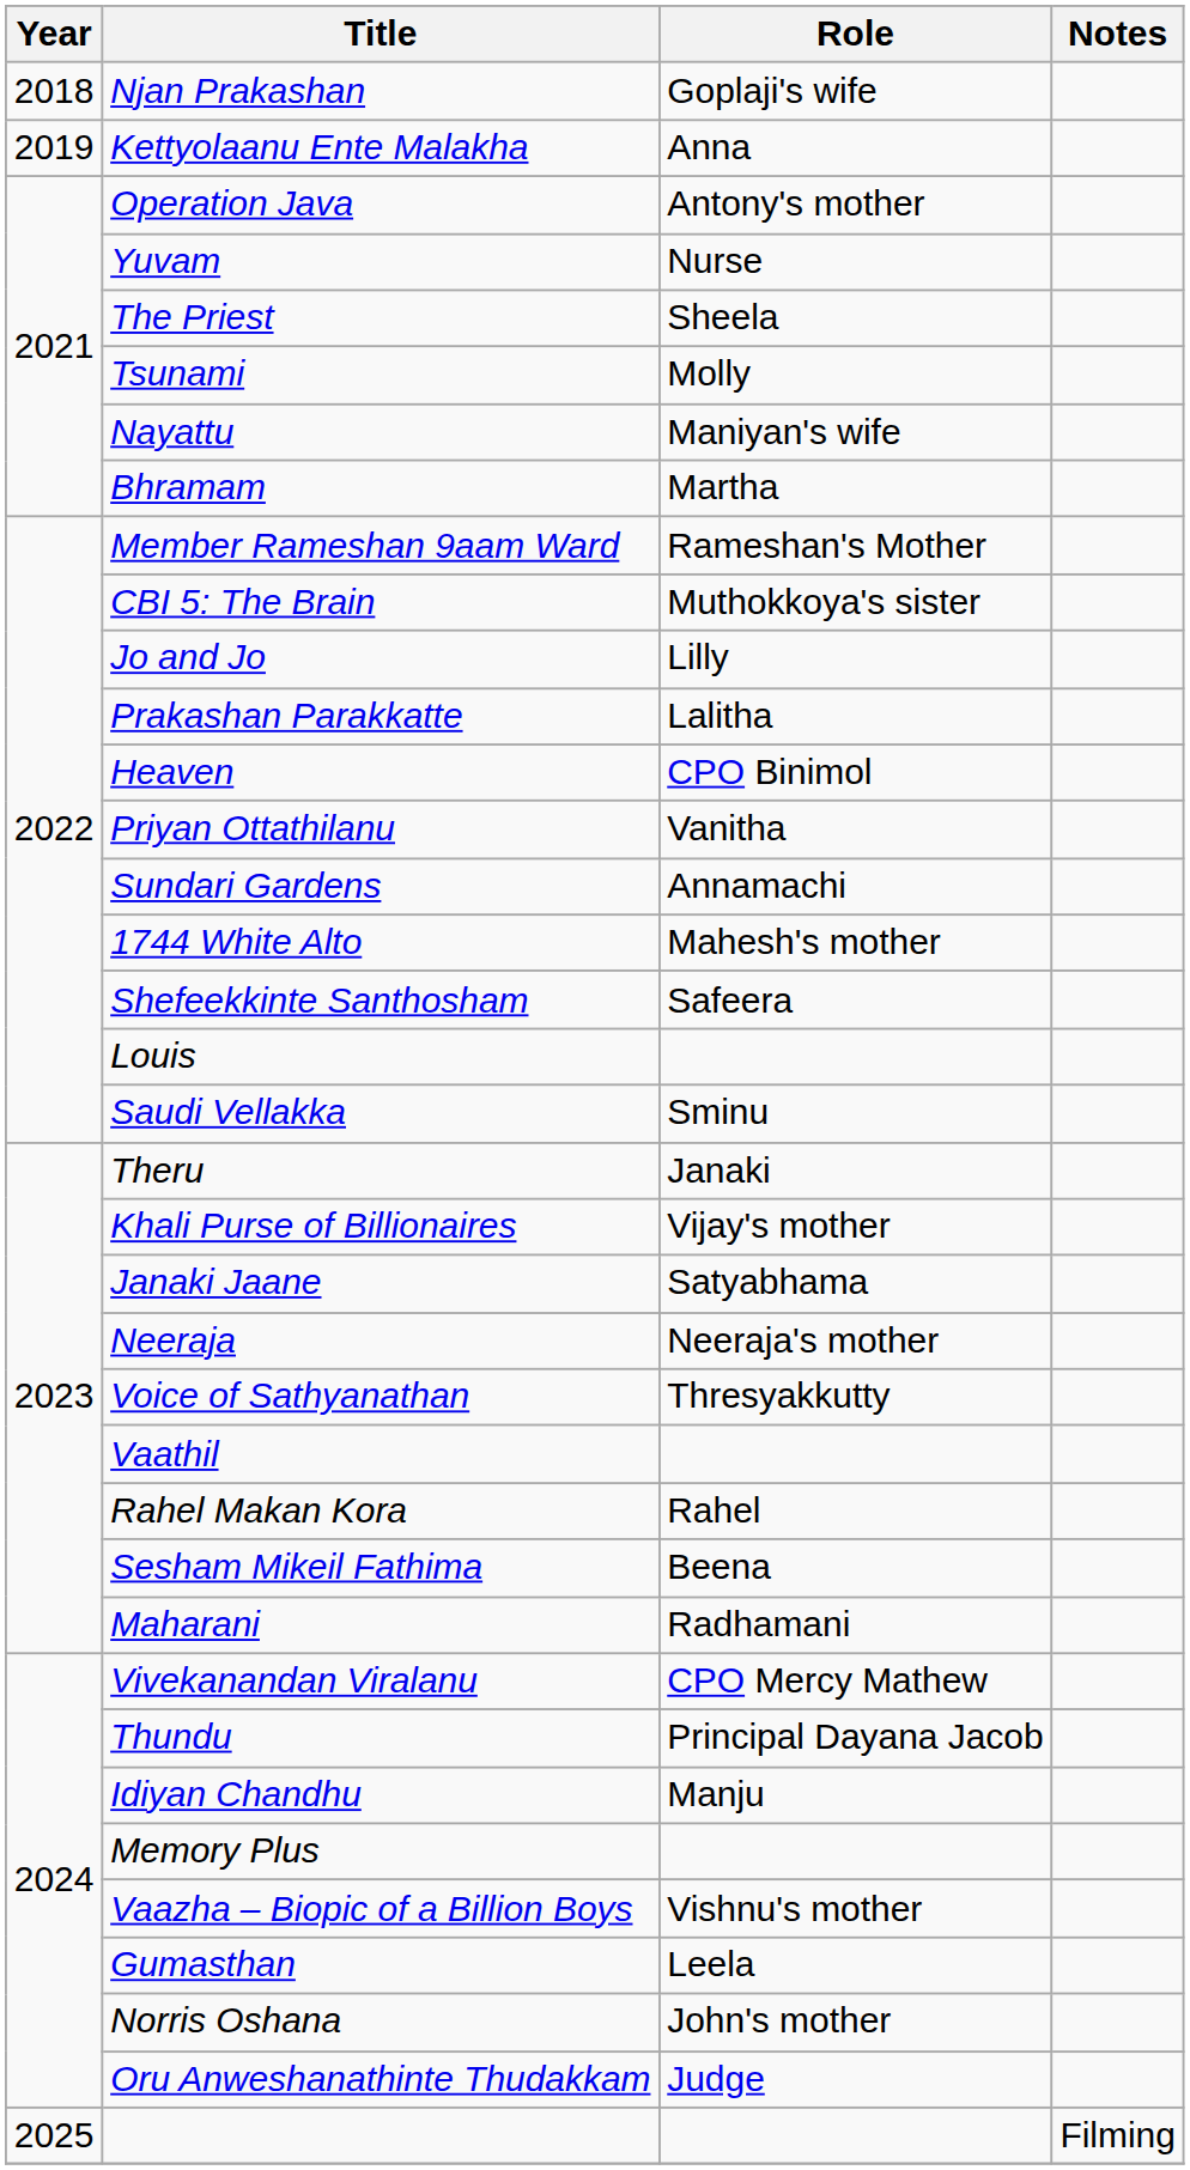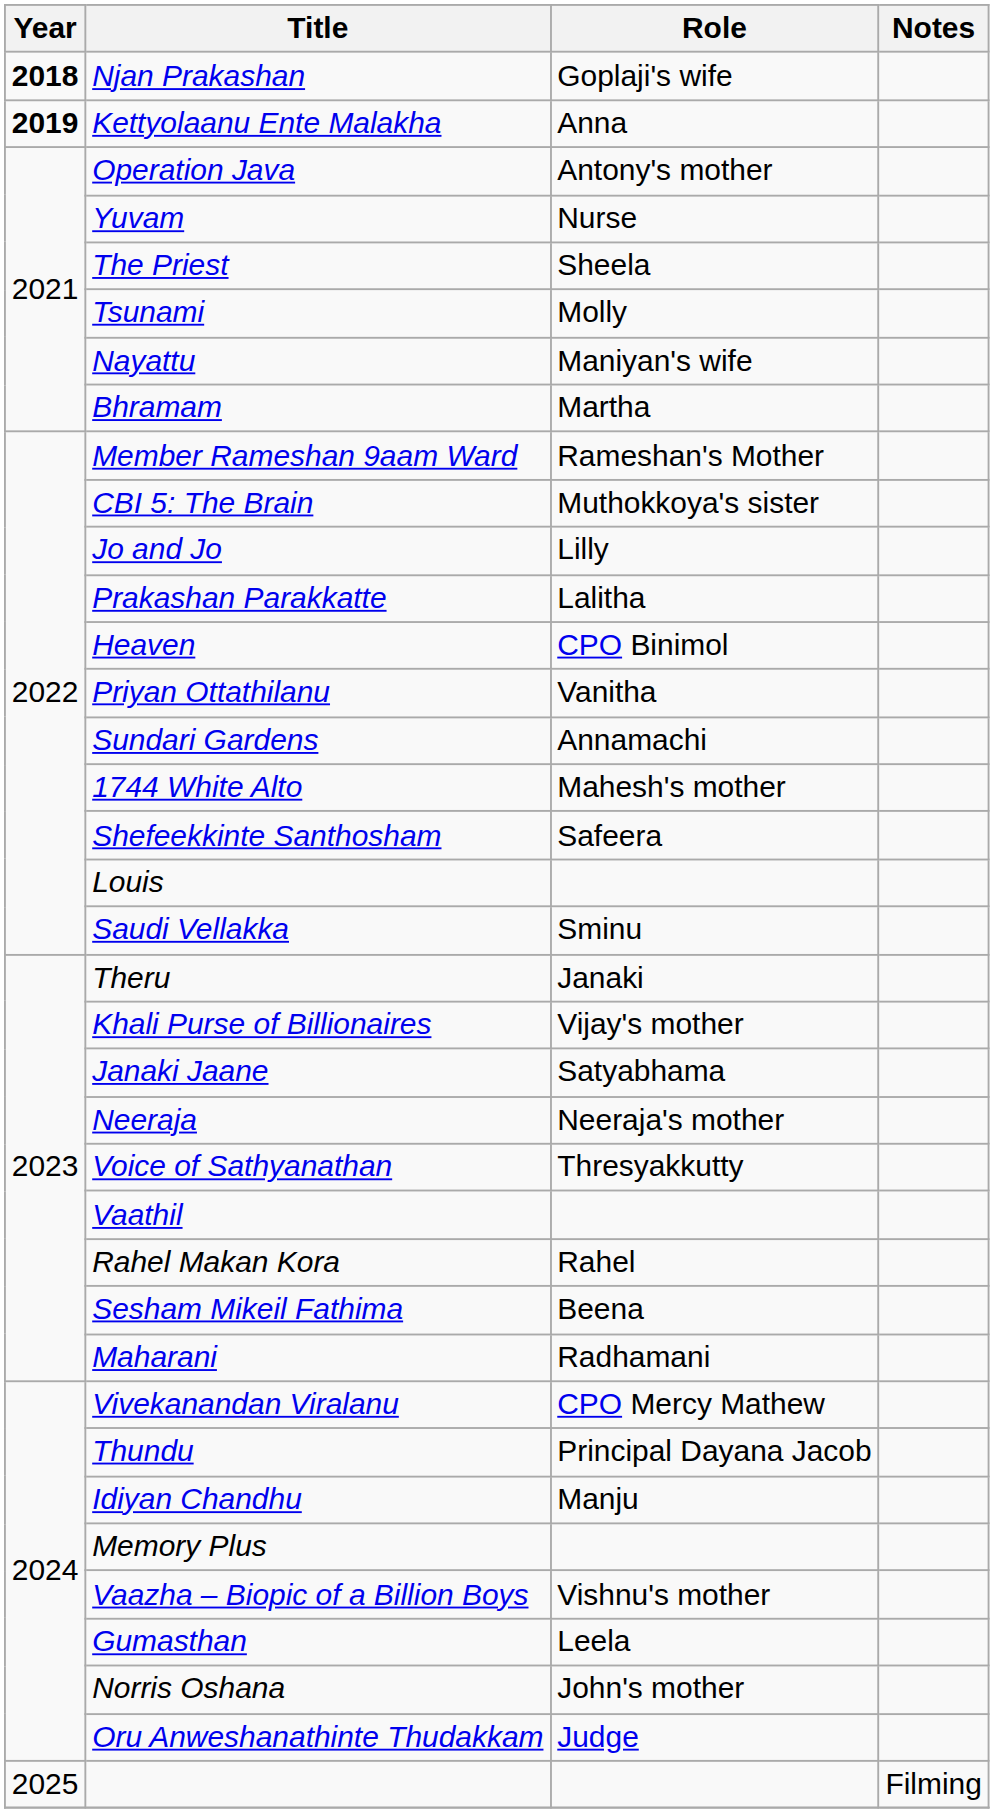Njan Prakashan | Year: normal -> bold
Kettyolaanu Ente Malakha | Year: normal -> bold
